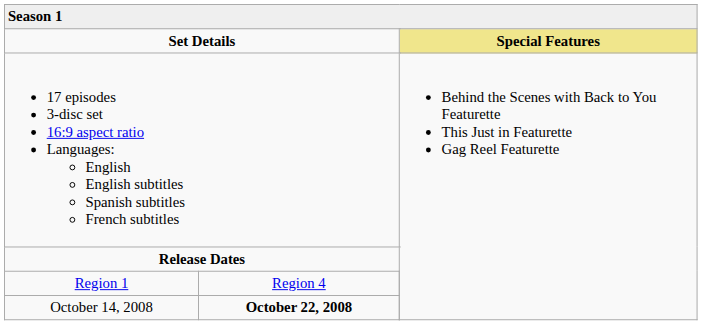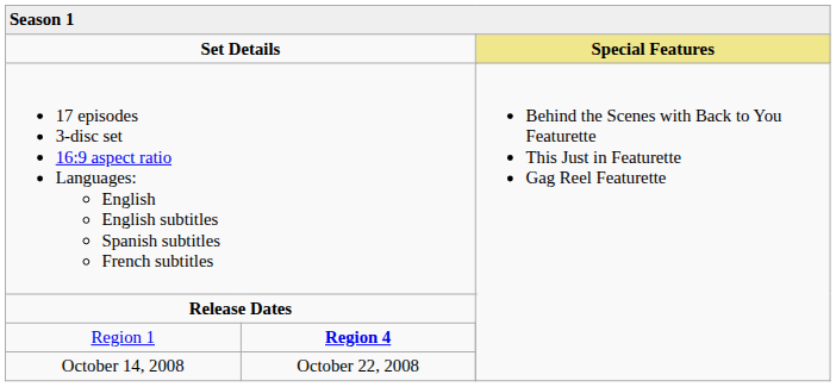Region 1 | column 2: normal -> bold
October 14, 2008 | column 2: bold -> normal
